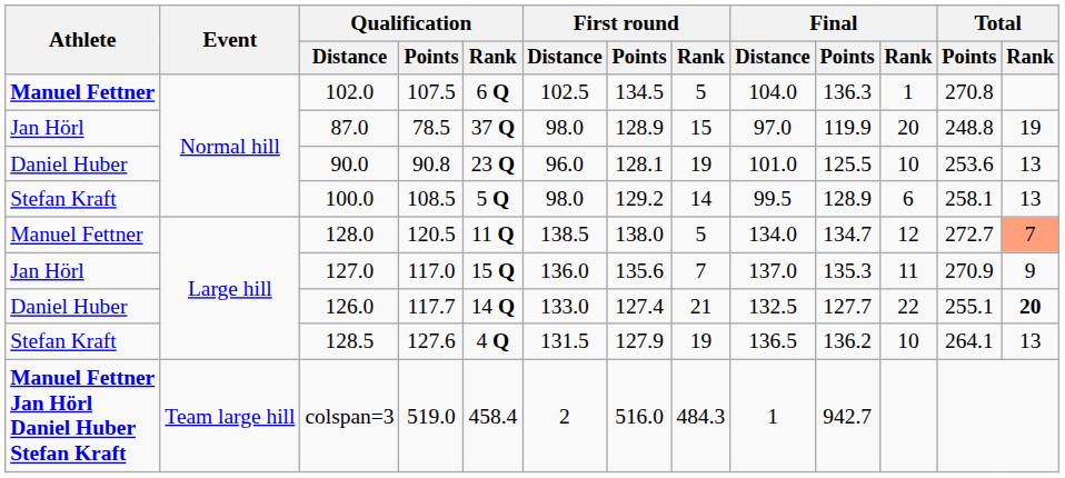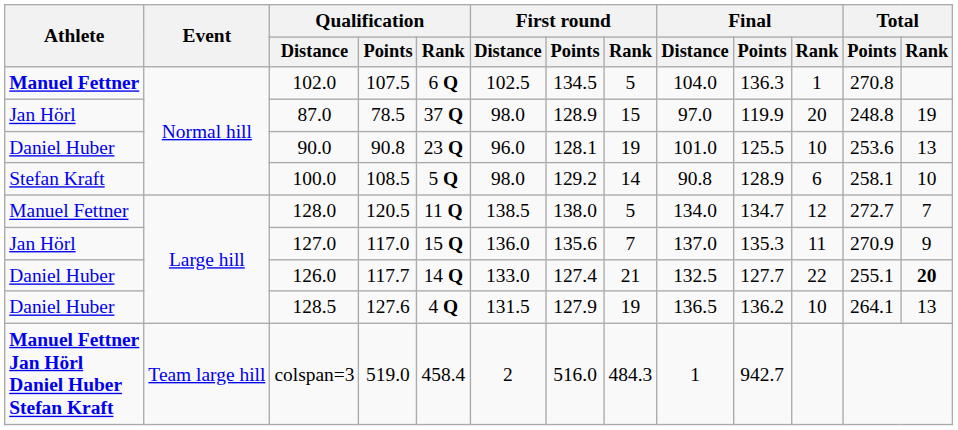100.0 | Final / Distance: 99.5 -> 90.8
100.0 | Total / Rank: 13 -> 10
128.0 | Total / Rank: lightsalmon background -> no background
128.5 | Athlete: Stefan Kraft -> Daniel Huber
